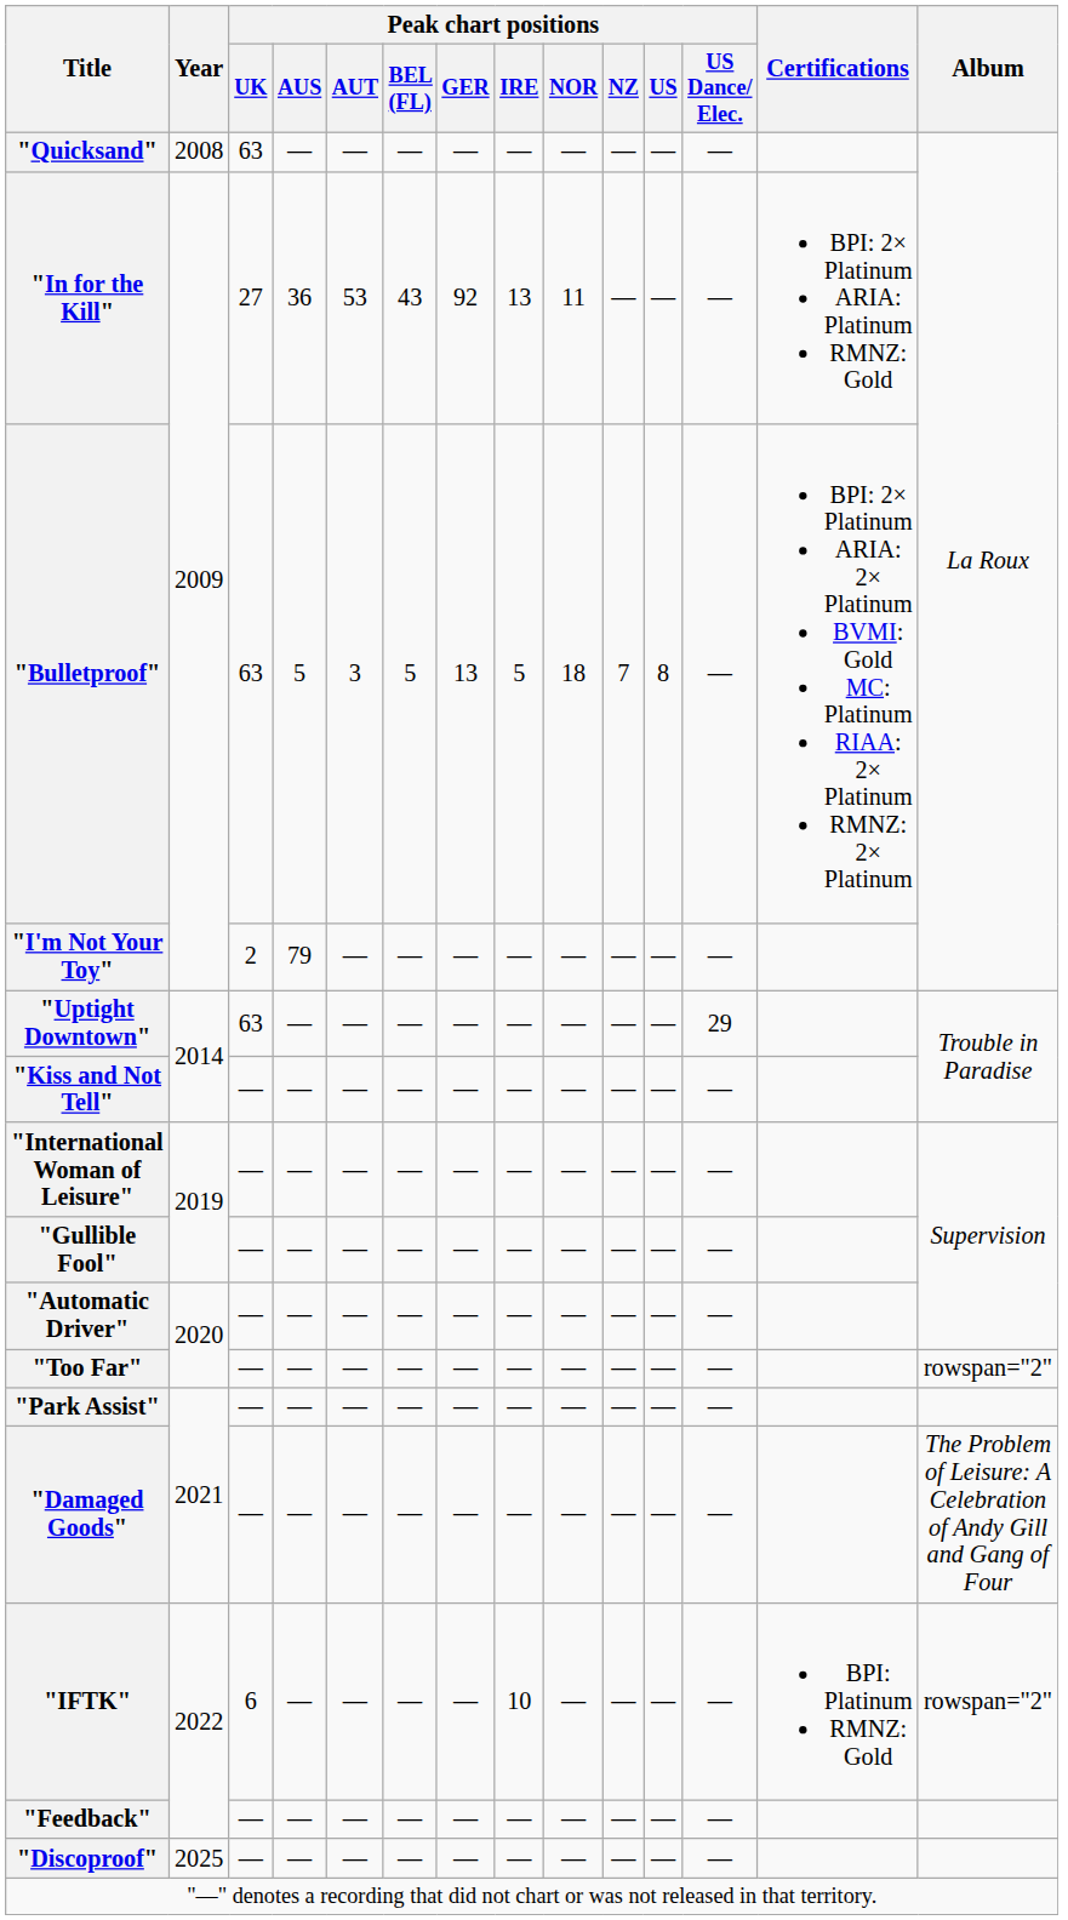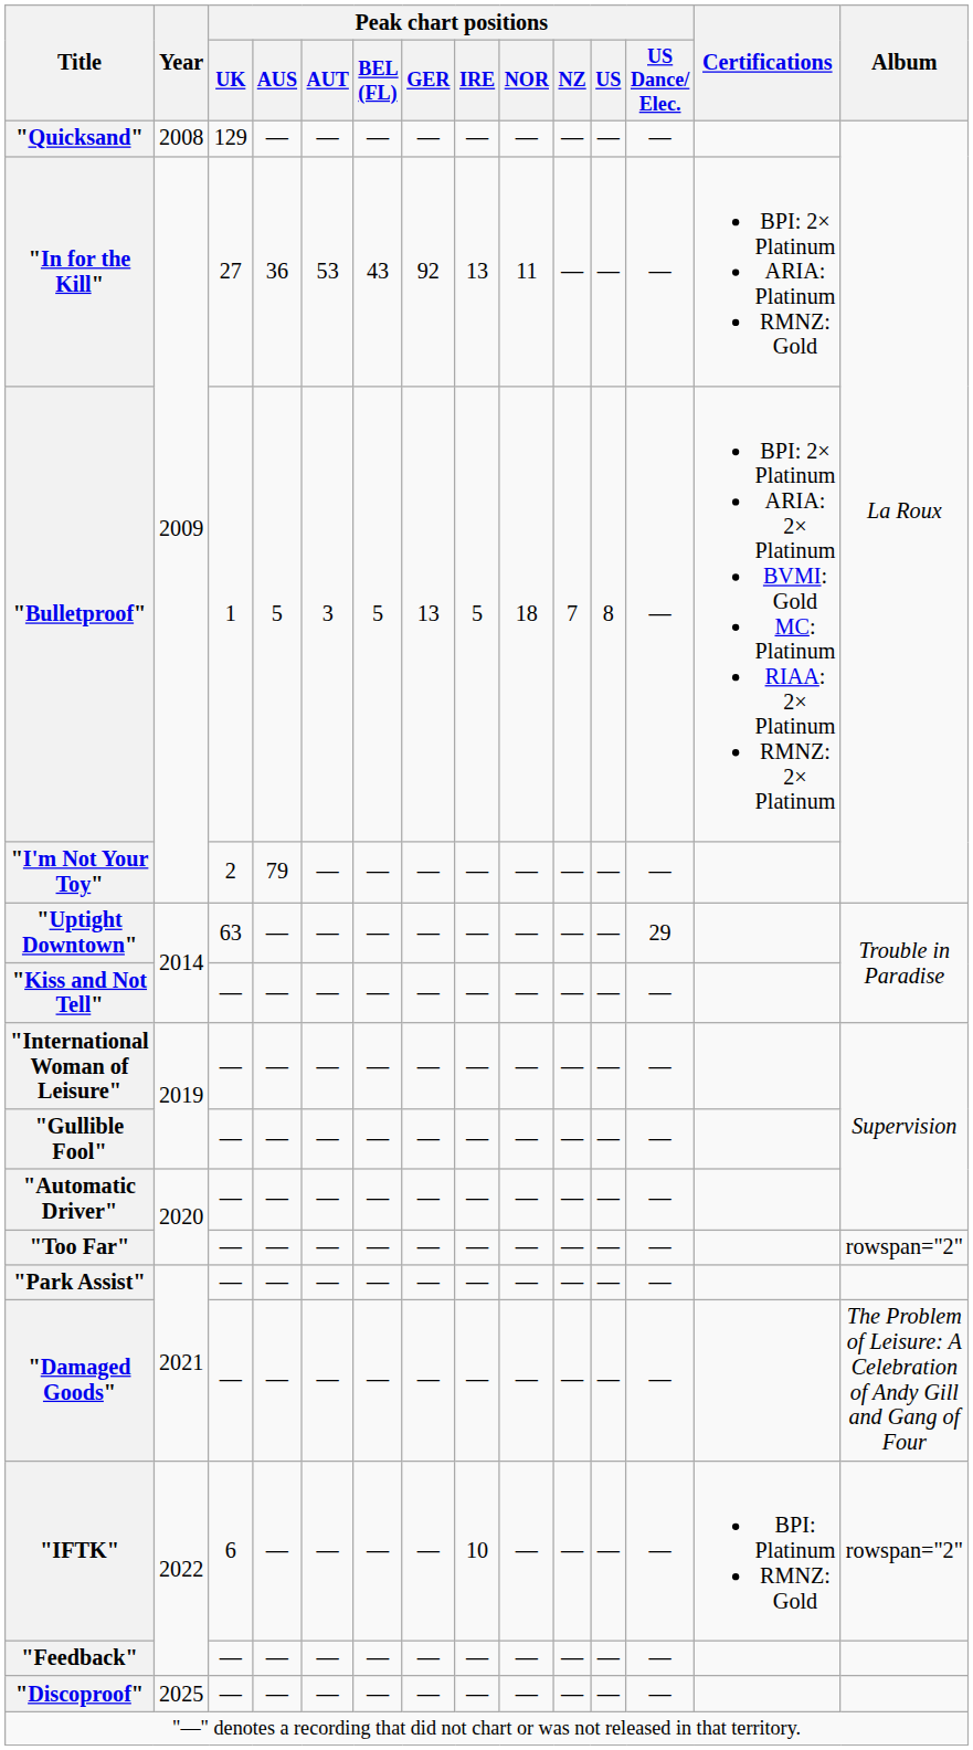"Quicksand" | Peak chart positions / UK: 63 -> 129
"Bulletproof" | Peak chart positions / UK: 63 -> 1
